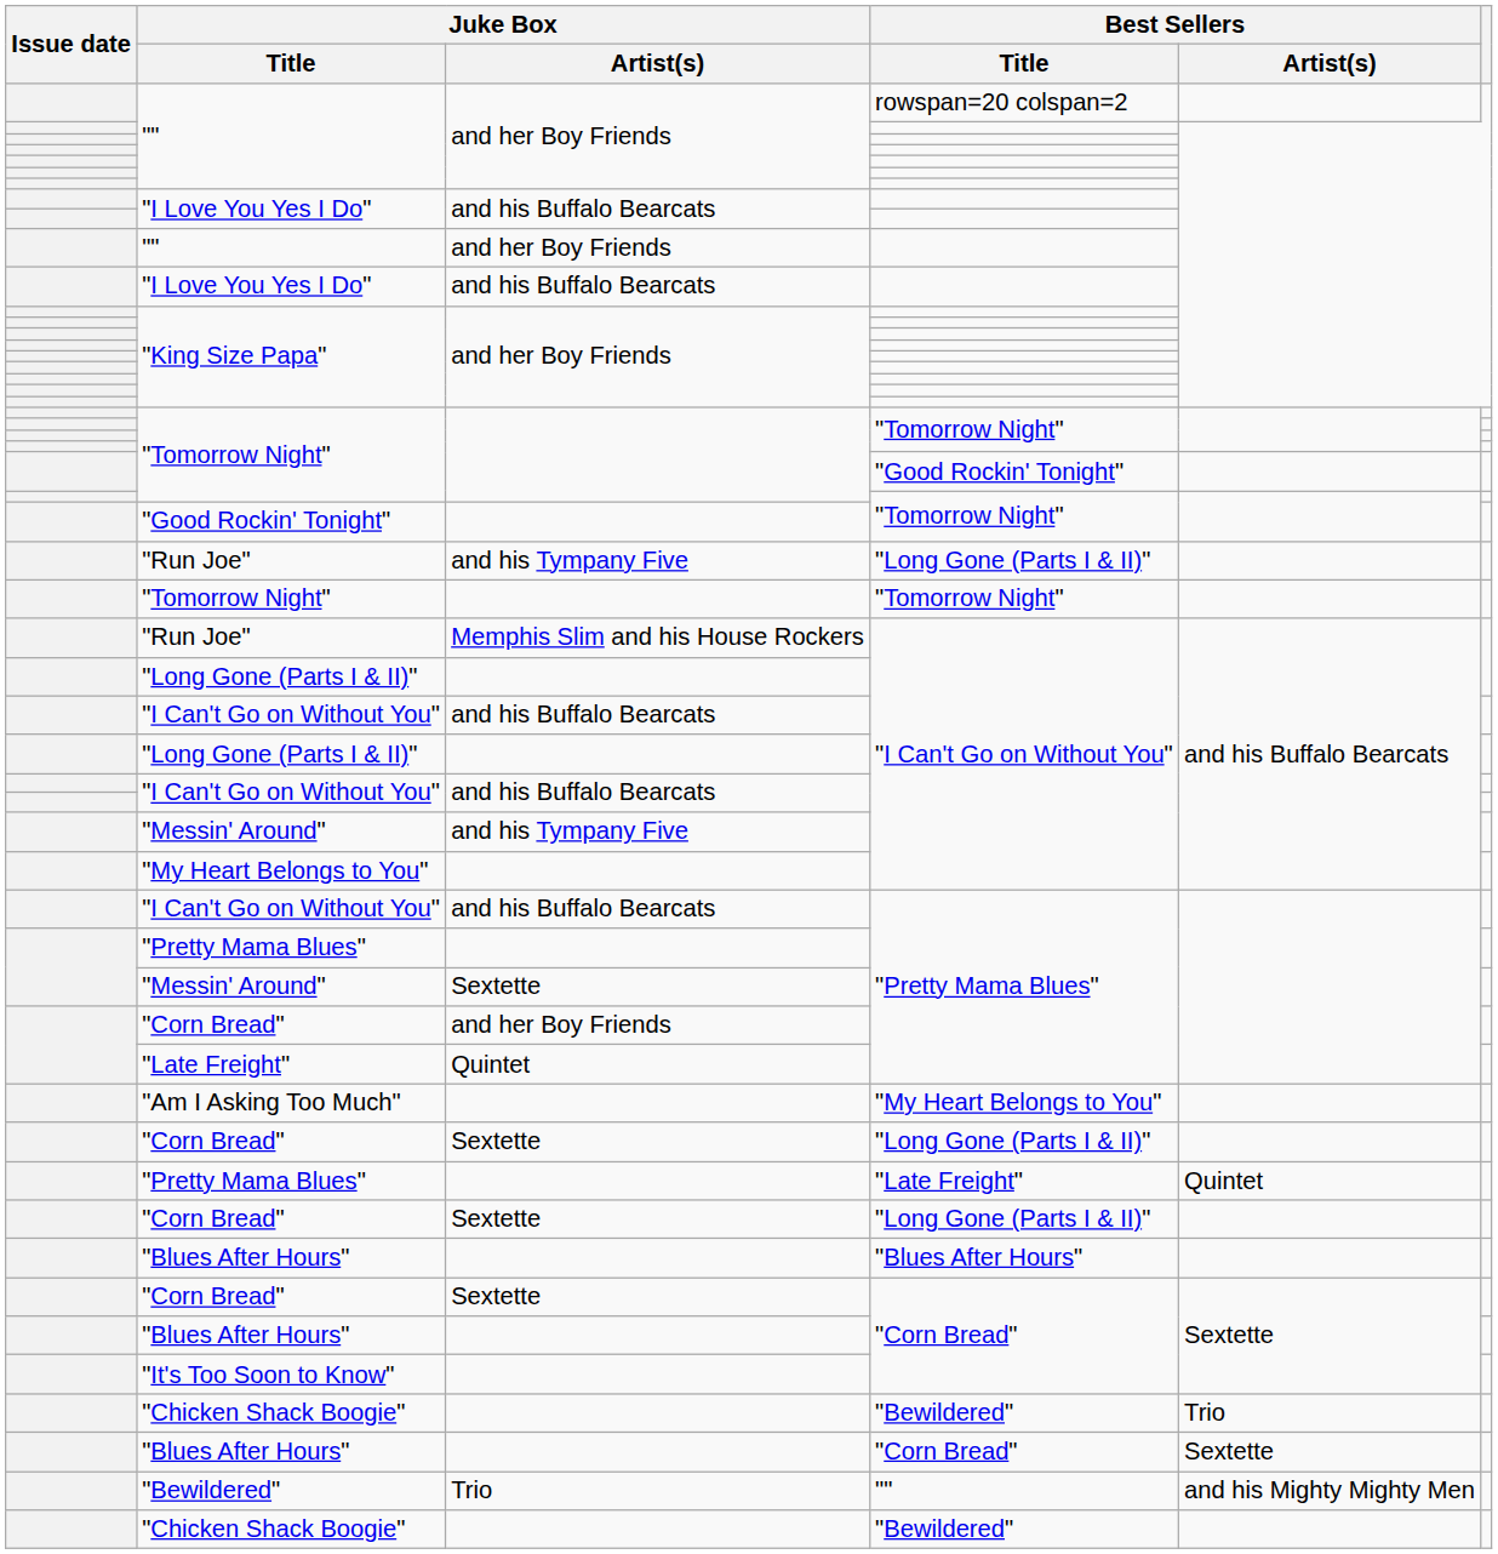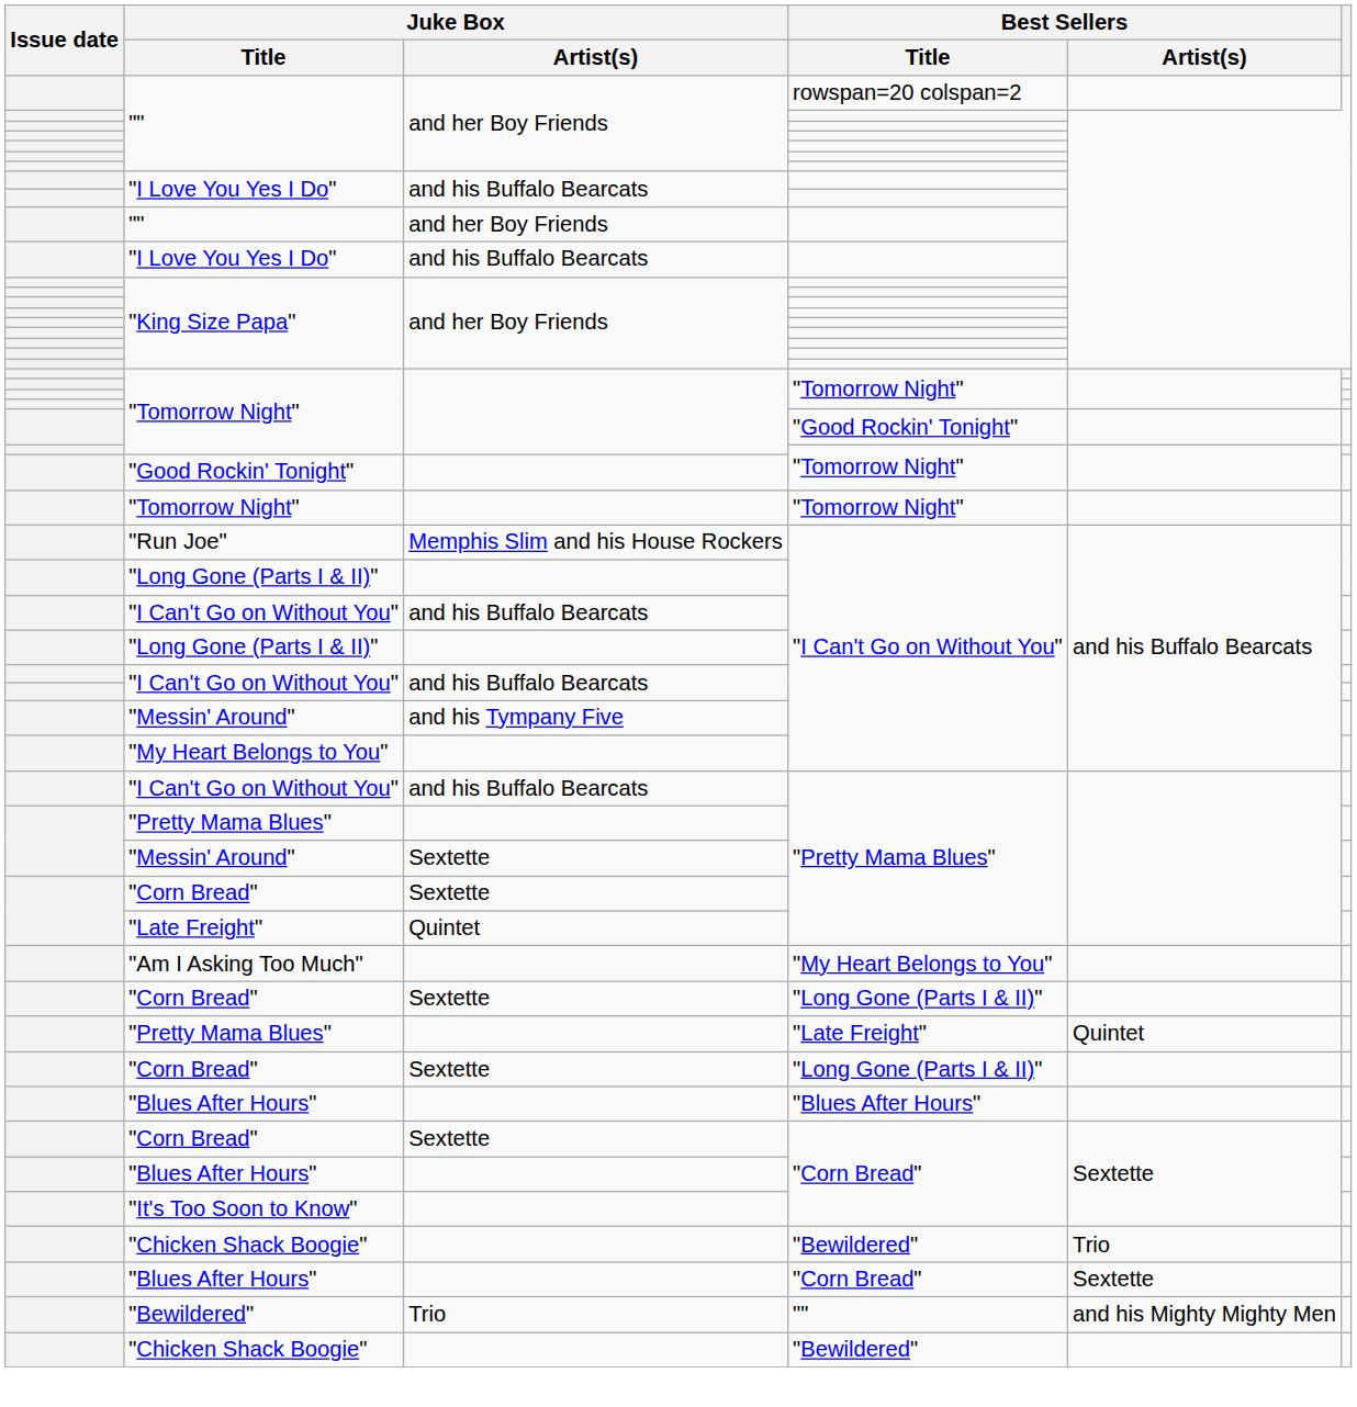- row: "Run Joe" | and his Tympany Five | "Long Gone (Parts I & II)"
"Corn Bread" / "Pretty Mama Blues" | Juke Box / Artist(s): and her Boy Friends -> Sextette
